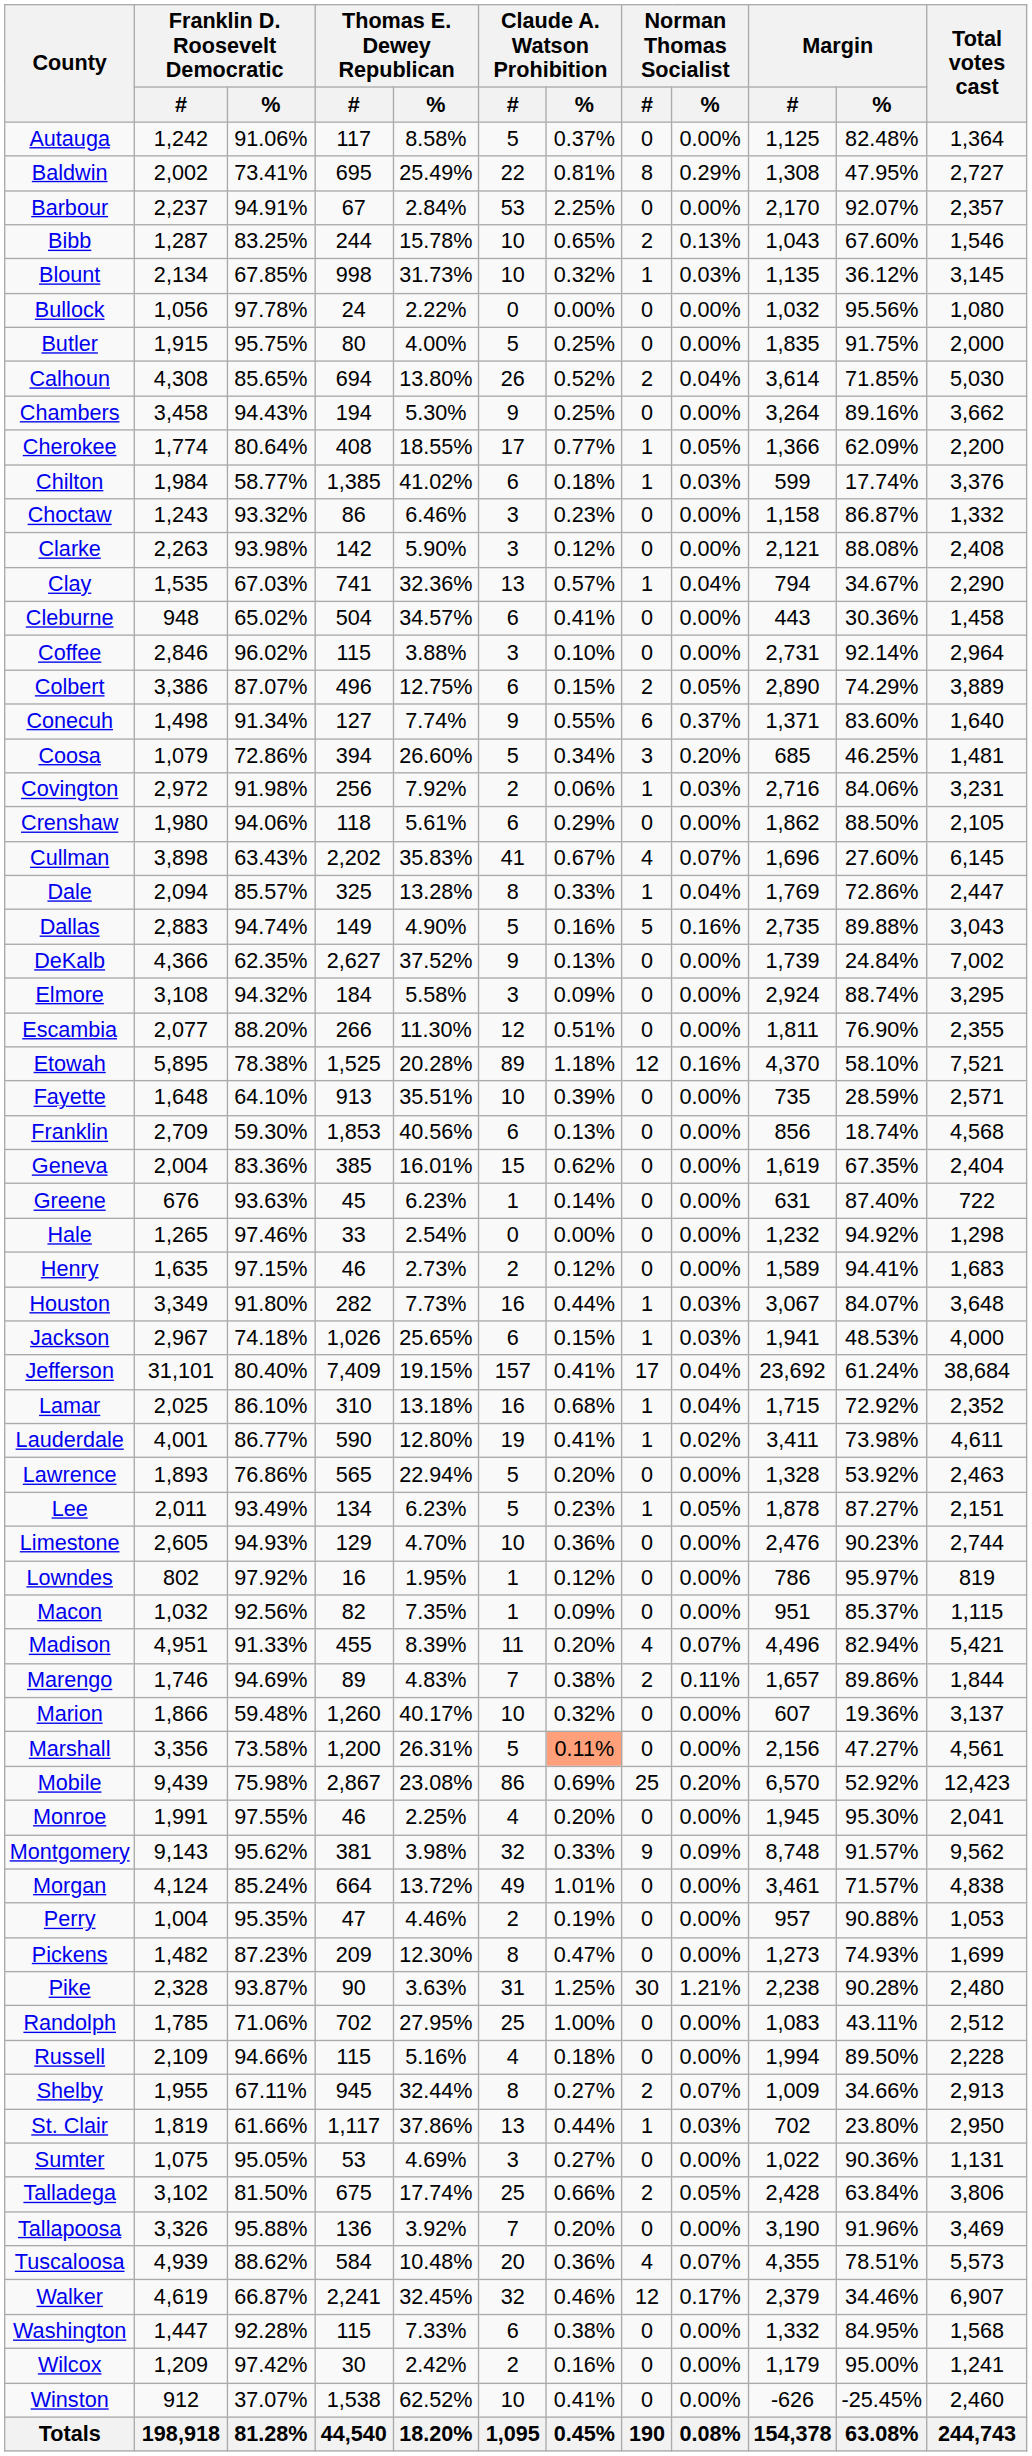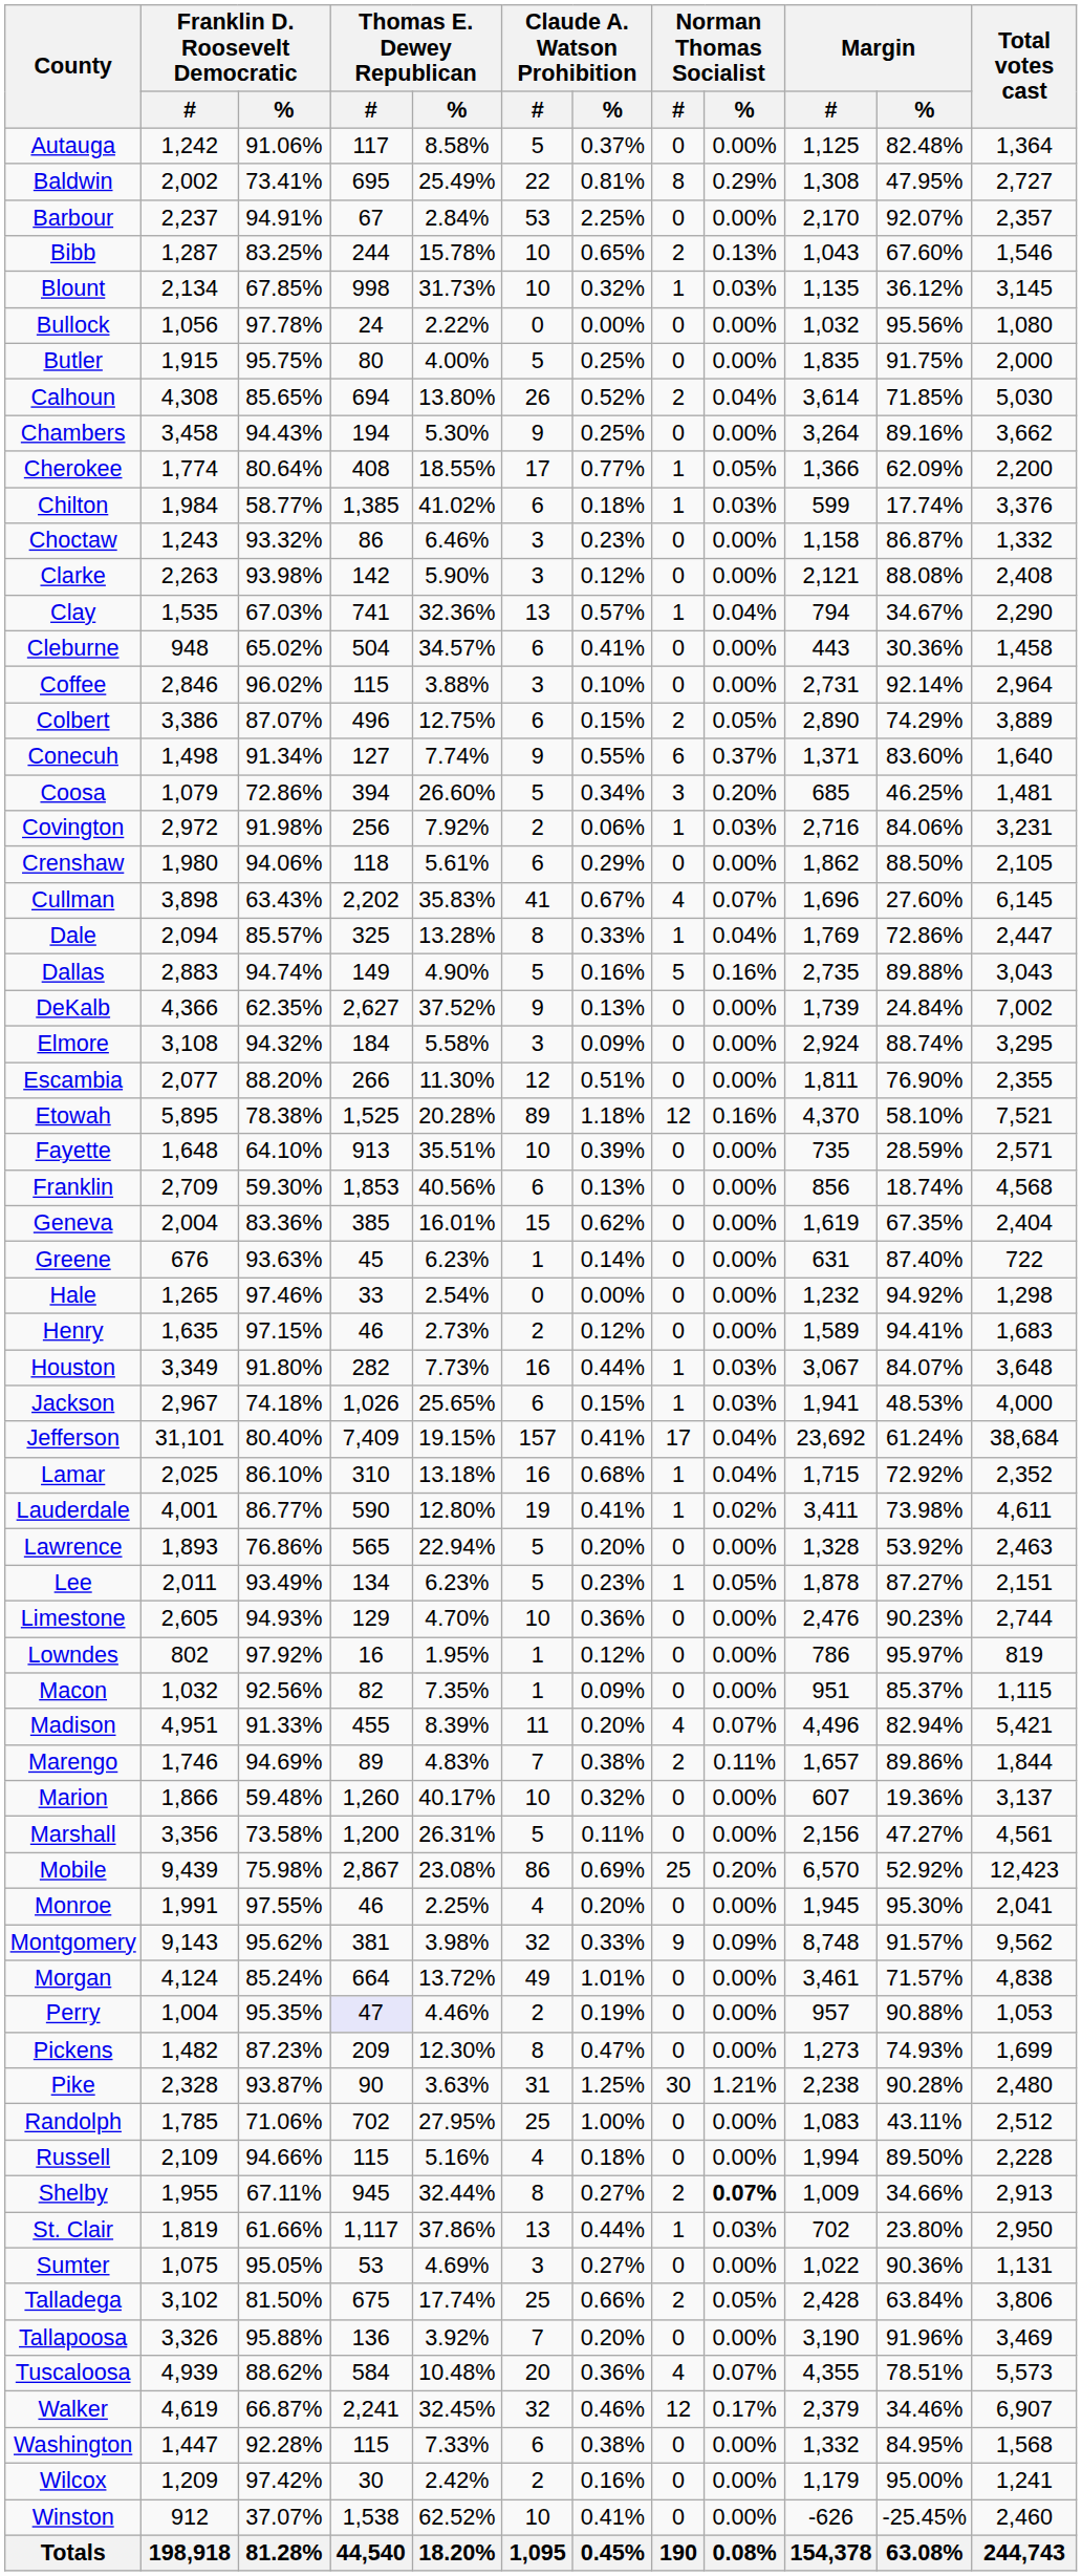Marshall | Claude A. Watson Prohibition / %: lightsalmon background -> no background
Perry | Thomas E. Dewey Republican / #: no background -> lavender background
Shelby | Norman Thomas Socialist / %: normal -> bold
